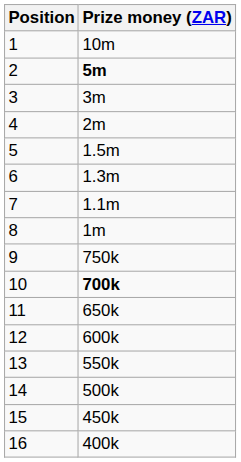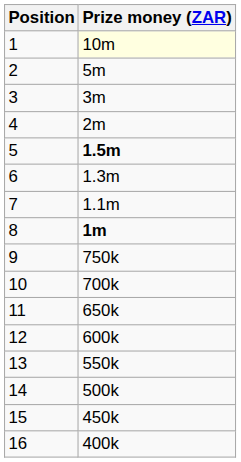1 | Prize money (ZAR): no background -> lightyellow background
2 | Prize money (ZAR): bold -> normal
5 | Prize money (ZAR): normal -> bold
8 | Prize money (ZAR): normal -> bold
10 | Prize money (ZAR): bold -> normal
